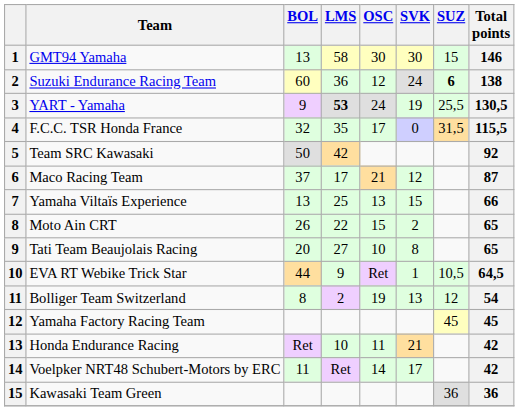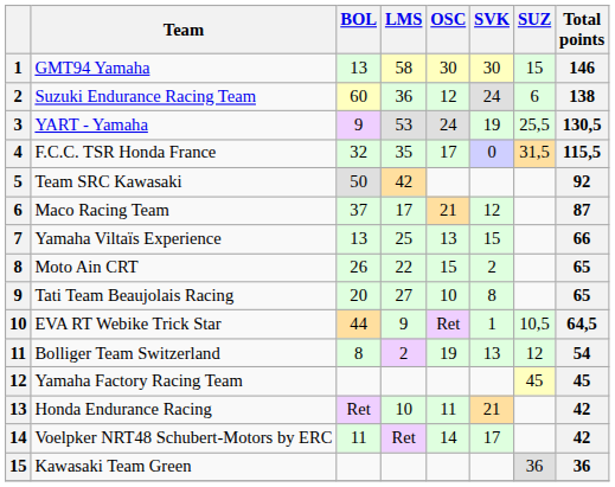Suzuki Endurance Racing Team | SUZ: bold -> normal
YART - Yamaha | LMS: bold -> normal
